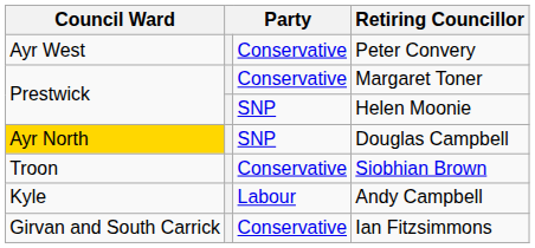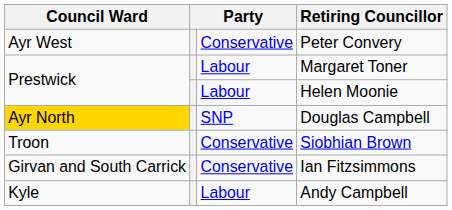Margaret Toner | column 3: Conservative -> Labour
Helen Moonie | column 3: SNP -> Labour
rows swapped: Andy Campbell <-> Ian Fitzsimmons
